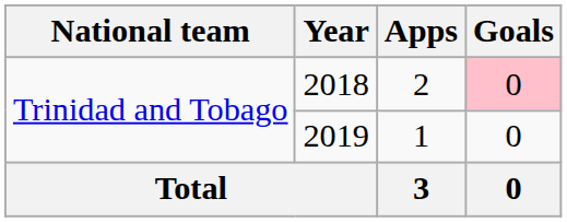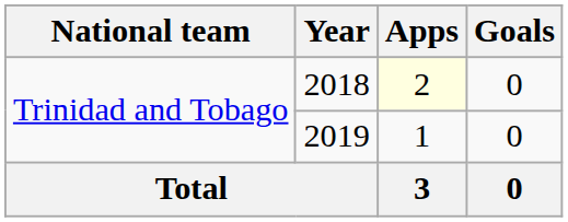2018 | Apps: no background -> lightyellow background
2018 | Goals: pink background -> no background
